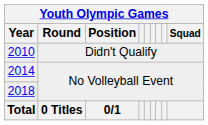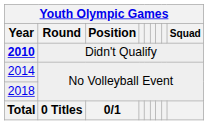2010 | Youth Olympic Games / Year: normal -> bold
